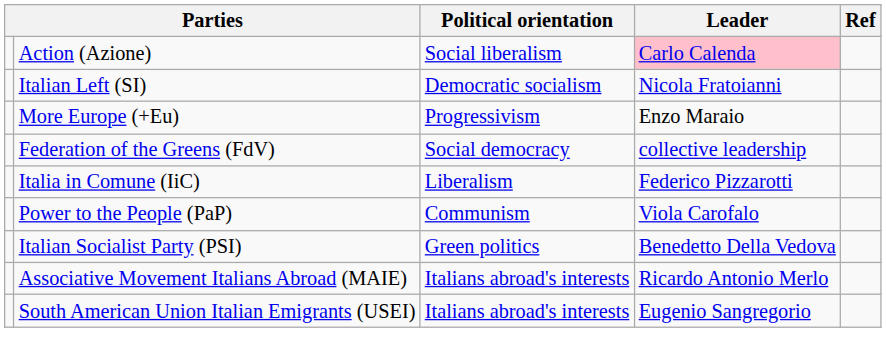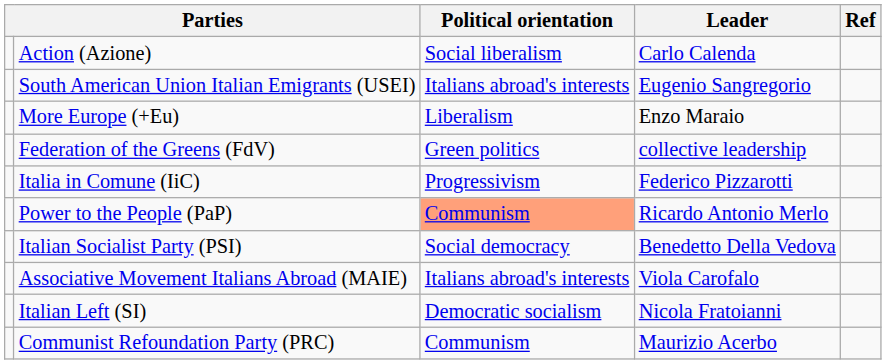Action (Azione) | Leader: pink background -> no background
rows swapped: Italian Left (SI) <-> South American Union Italian Emigrants (USEI)
More Europe (+Eu) | Political orientation: Progressivism -> Liberalism
Federation of the Greens (FdV) | Political orientation: Social democracy -> Green politics
Italia in Comune (IiC) | Political orientation: Liberalism -> Progressivism
Power to the People (PaP) | Political orientation: no background -> lightsalmon background
Power to the People (PaP) | Leader: Viola Carofalo -> Ricardo Antonio Merlo
Italian Socialist Party (PSI) | Political orientation: Green politics -> Social democracy
Associative Movement Italians Abroad (MAIE) | Leader: Ricardo Antonio Merlo -> Viola Carofalo
+ row: Communist Refoundation Party (PRC) | Communism | Maurizio Acerbo
